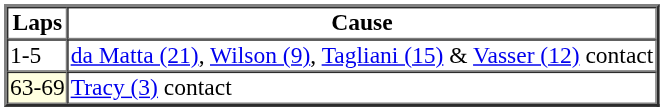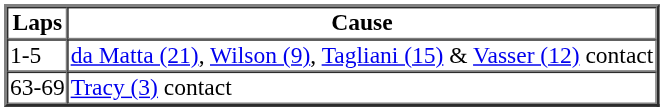Tracy (3) contact | Laps: lightyellow background -> no background
